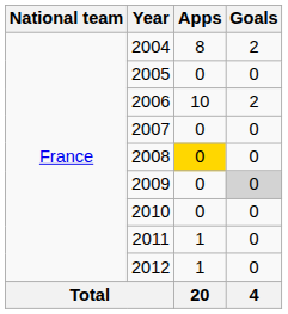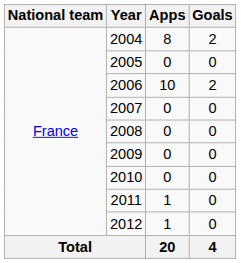2008 | Apps: gold background -> no background
2009 | Goals: lightgrey background -> no background
